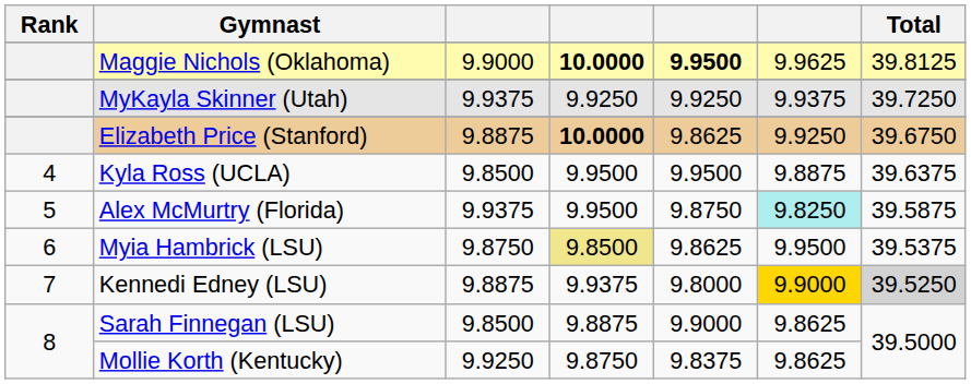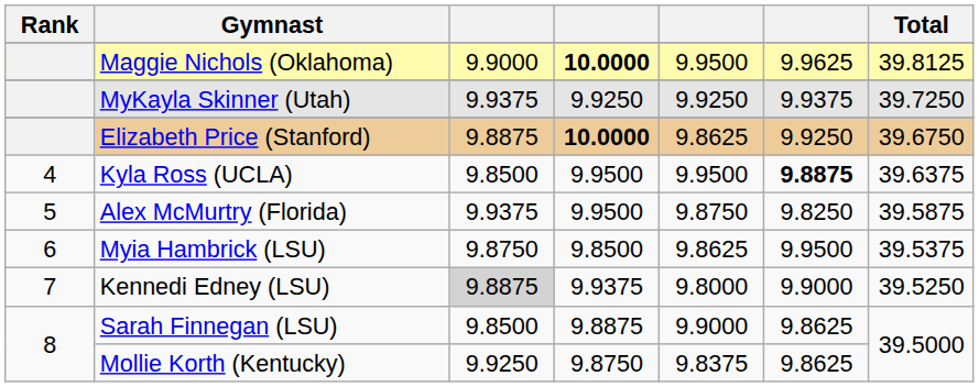Maggie Nichols (Oklahoma) | column 5: bold -> normal
Kyla Ross (UCLA) | column 6: normal -> bold
Alex McMurtry (Florida) | column 6: paleturquoise background -> no background
Myia Hambrick (LSU) | column 4: khaki background -> no background
Kennedi Edney (LSU) | column 3: no background -> lightgrey background
Kennedi Edney (LSU) | column 6: gold background -> no background
Kennedi Edney (LSU) | Total: lightgrey background -> no background
